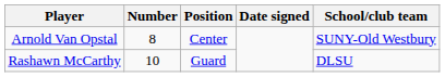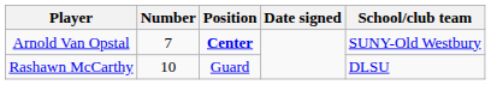Arnold Van Opstal | Number: 8 -> 7
Arnold Van Opstal | Position: normal -> bold
